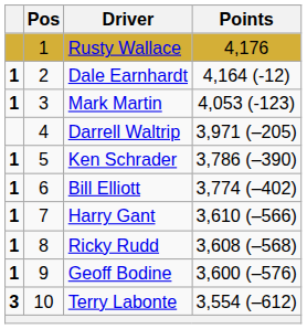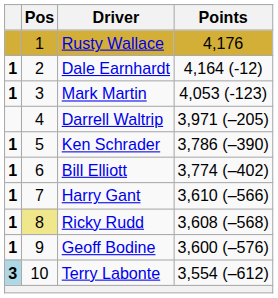Ricky Rudd | Pos: no background -> khaki background
Terry Labonte | column 1: no background -> lightblue background
